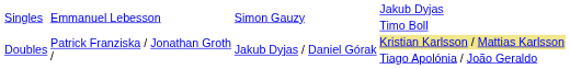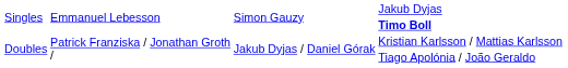Timo Boll | column 4: normal -> bold
Kristian Karlsson / Mattias Karlsson | column 4: khaki background -> no background
